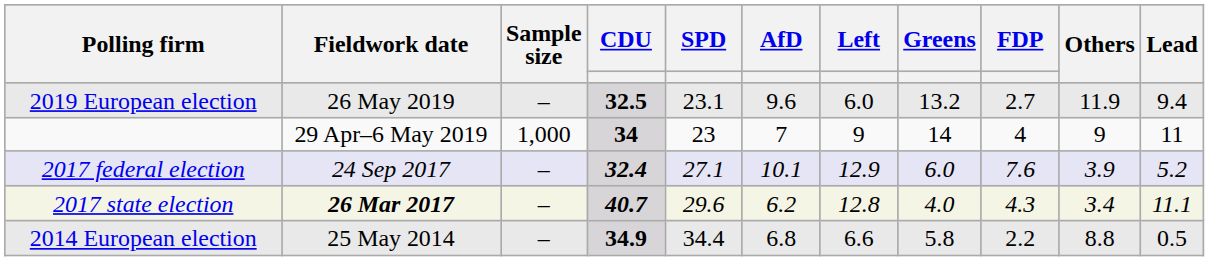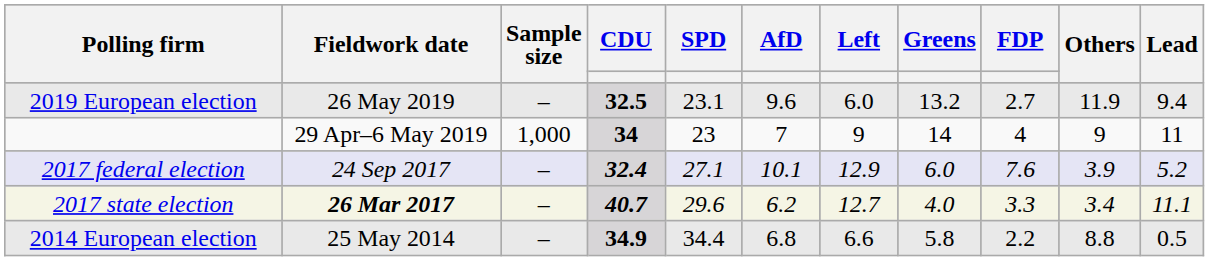2017 state election | Left: 12.8 -> 12.7
2017 state election | FDP: 4.3 -> 3.3
